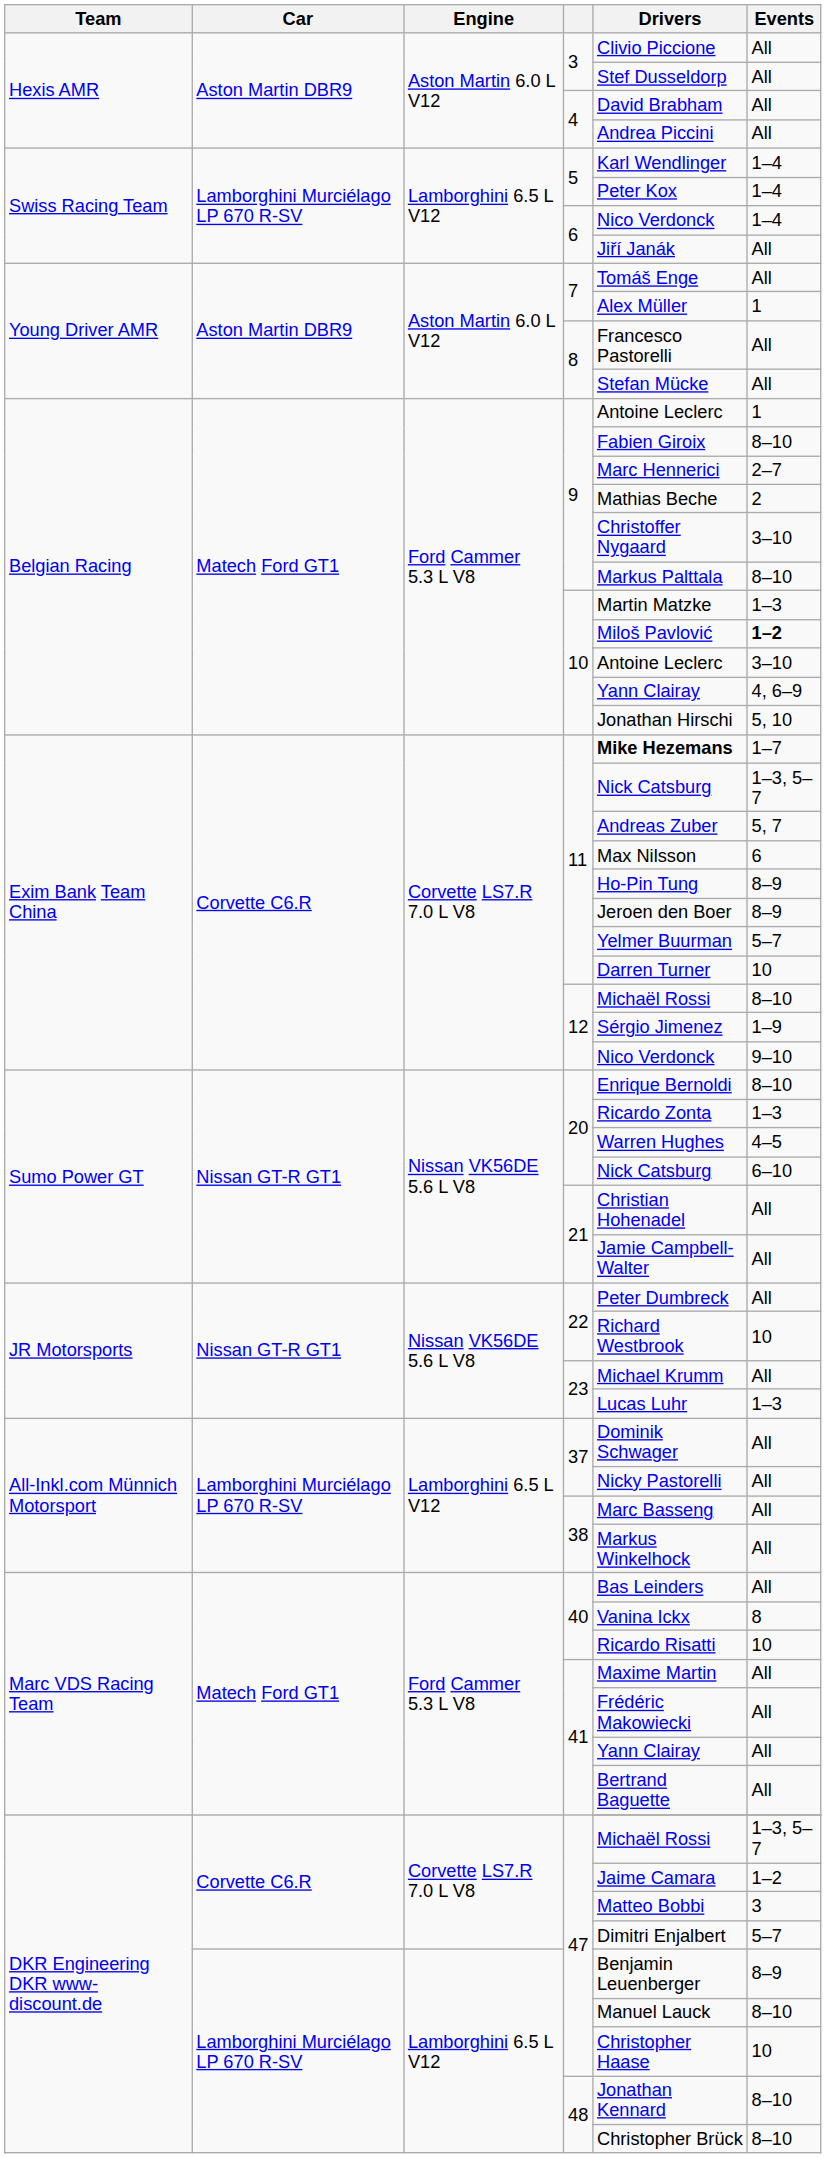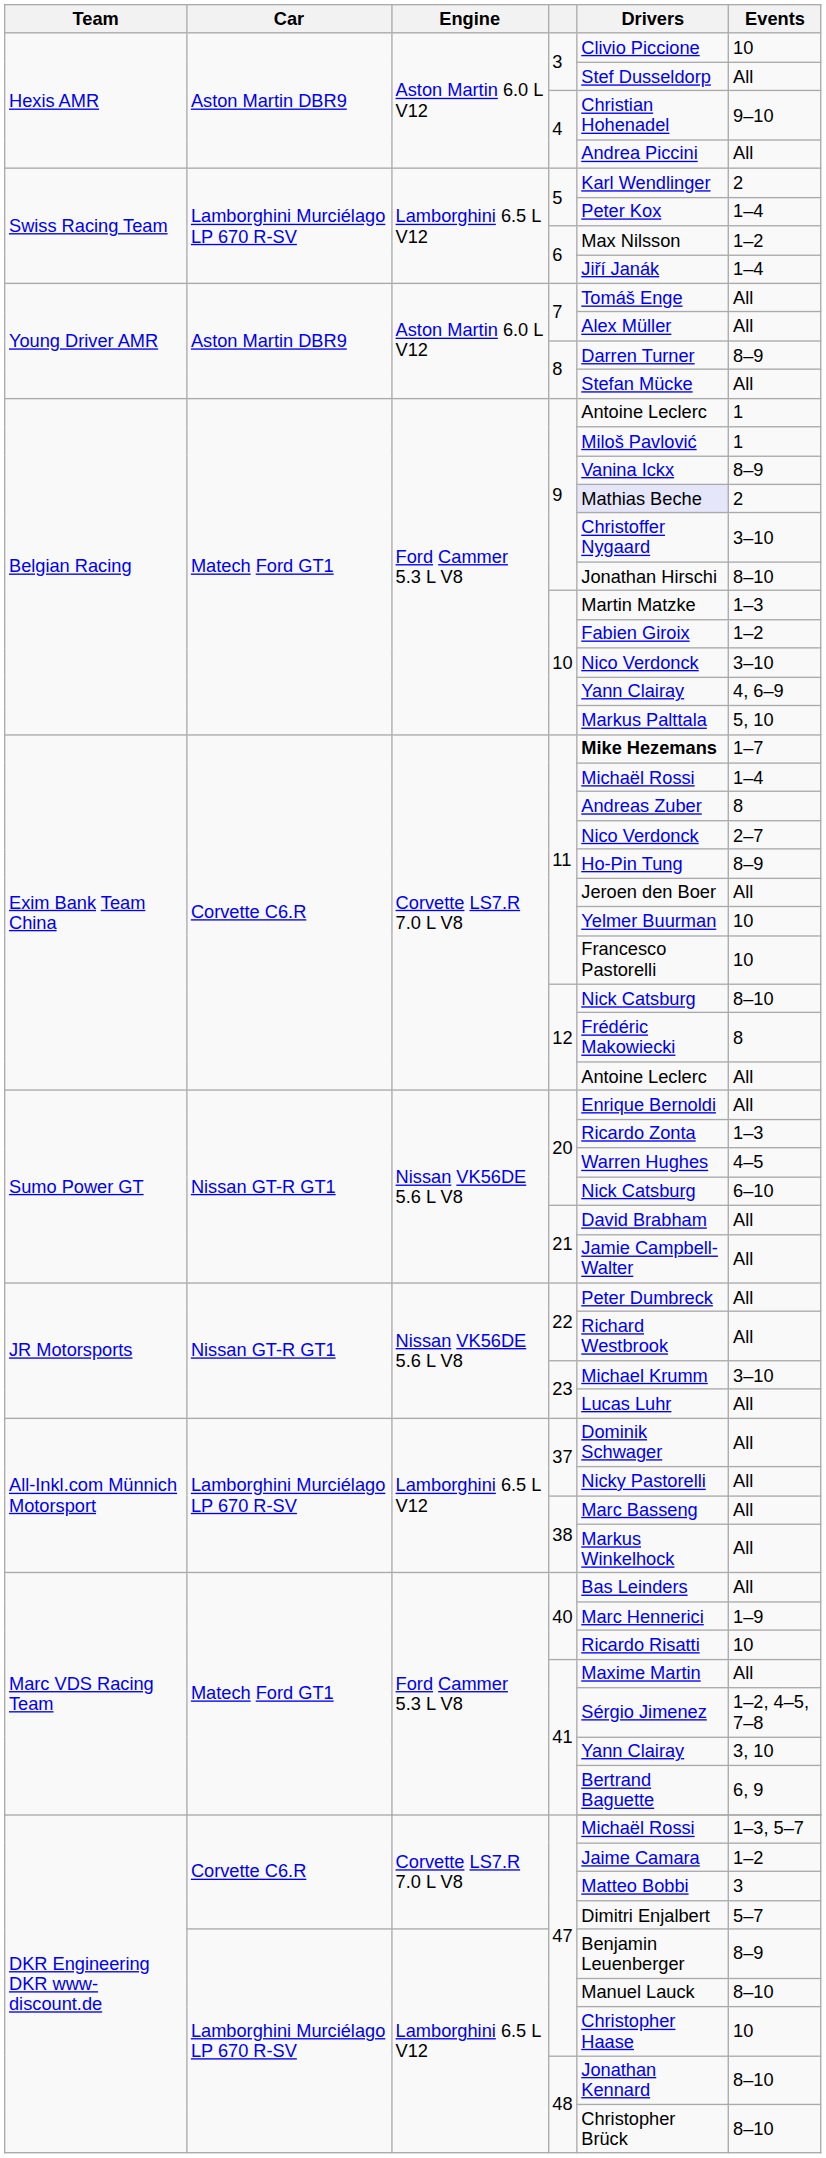row 2 | Events: All -> 10
row 4 | Drivers: David Brabham -> Christian Hohenadel
row 4 | Events: All -> 9–10
row 6 | Events: 1–4 -> 2
row 8 | Drivers: Nico Verdonck -> Max Nilsson
row 8 | Events: 1–4 -> 1–2
row 9 | Events: All -> 1–4
row 11 | Events: 1 -> All
row 12 | Drivers: Francesco Pastorelli -> Darren Turner
row 12 | Events: All -> 8–9
row 15 | Drivers: Fabien Giroix -> Miloš Pavlović
row 15 | Events: 8–10 -> 1
row 16 | Drivers: Marc Hennerici -> Vanina Ickx
row 16 | Events: 2–7 -> 8–9
row 17 | Drivers: no background -> lavender background
row 19 | Drivers: Markus Palttala -> Jonathan Hirschi
row 21 | Drivers: Miloš Pavlović -> Fabien Giroix
row 21 | Events: bold -> normal
row 22 | Drivers: Antoine Leclerc -> Nico Verdonck
row 24 | Drivers: Jonathan Hirschi -> Markus Palttala
row 26 | Drivers: Nick Catsburg -> Michaël Rossi
row 26 | Events: 1–3, 5–7 -> 1–4
row 27 | Events: 5, 7 -> 8
row 28 | Drivers: Max Nilsson -> Nico Verdonck
row 28 | Events: 6 -> 2–7
row 30 | Events: 8–9 -> All
row 31 | Events: 5–7 -> 10
row 32 | Drivers: Darren Turner -> Francesco Pastorelli
row 33 | Drivers: Michaël Rossi -> Nick Catsburg
row 34 | Drivers: Sérgio Jimenez -> Frédéric Makowiecki
row 34 | Events: 1–9 -> 8
row 35 | Drivers: Nico Verdonck -> Antoine Leclerc
row 35 | Events: 9–10 -> All
row 36 | Events: 8–10 -> All
row 40 | Drivers: Christian Hohenadel -> David Brabham
row 43 | Events: 10 -> All
row 44 | Events: All -> 3–10
row 45 | Events: 1–3 -> All
row 51 | Drivers: Vanina Ickx -> Marc Hennerici
row 51 | Events: 8 -> 1–9
row 54 | Drivers: Frédéric Makowiecki -> Sérgio Jimenez
row 54 | Events: All -> 1–2, 4–5, 7–8
row 55 | Events: All -> 3, 10
row 56 | Events: All -> 6, 9
